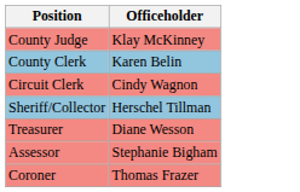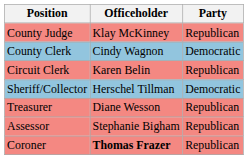+ column: Party | Republican | Democratic | Republican | Democratic | Republican | Republican | Republican
County Clerk | Officeholder: Karen Belin -> Cindy Wagnon
Circuit Clerk | Officeholder: Cindy Wagnon -> Karen Belin
Coroner | Officeholder: normal -> bold
